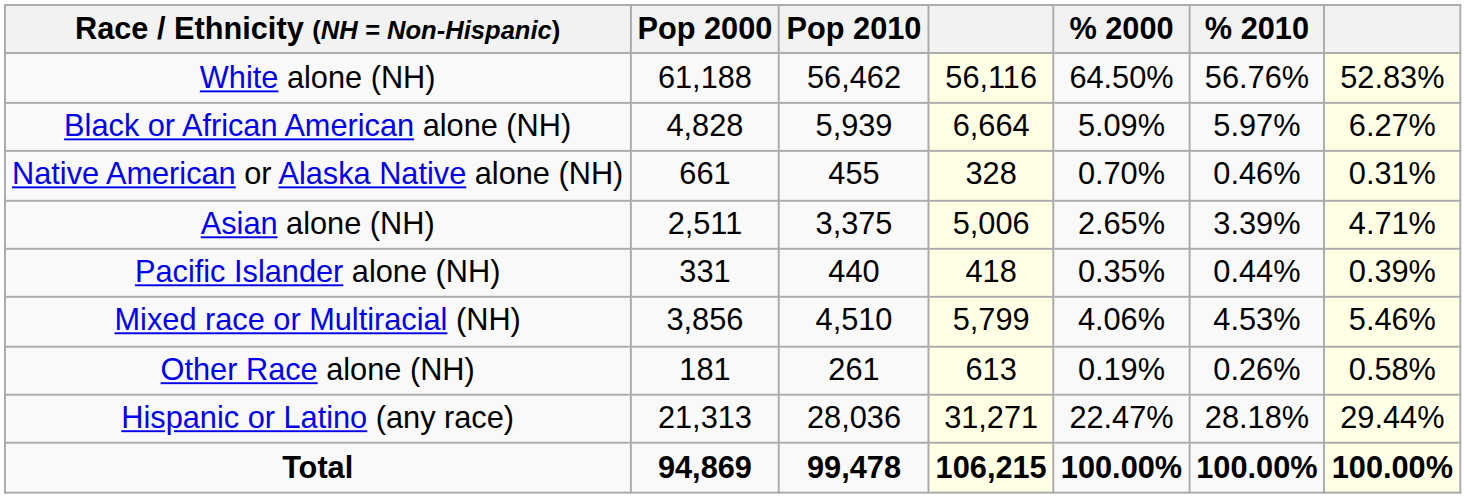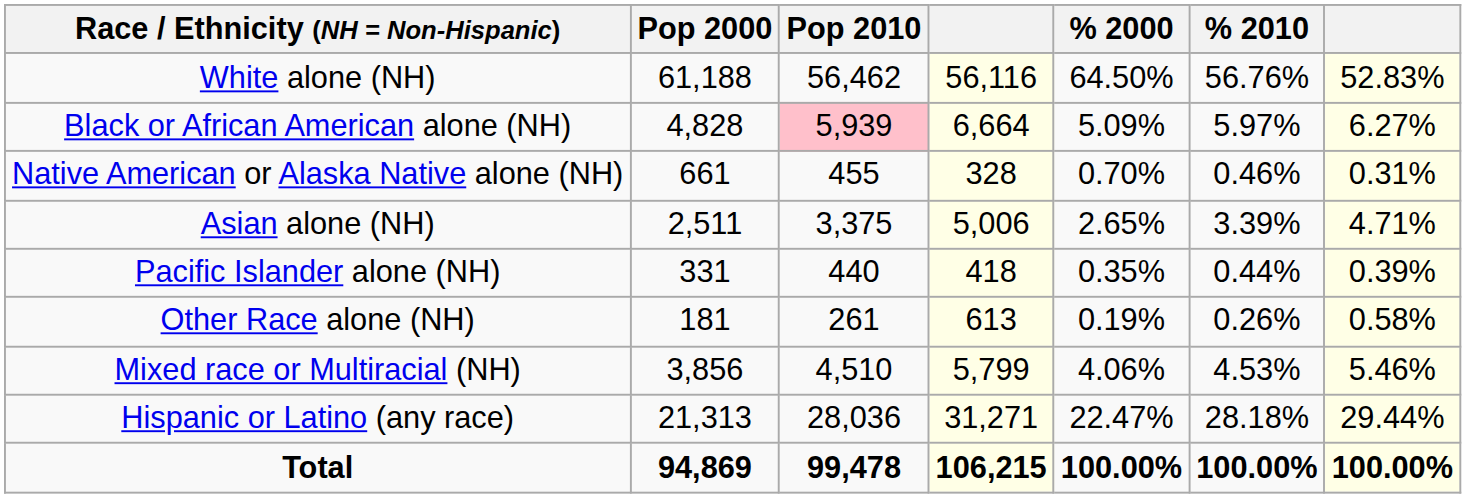Black or African American alone (NH) | Pop 2010: no background -> pink background
rows swapped: Other Race alone (NH) <-> Mixed race or Multiracial (NH)
